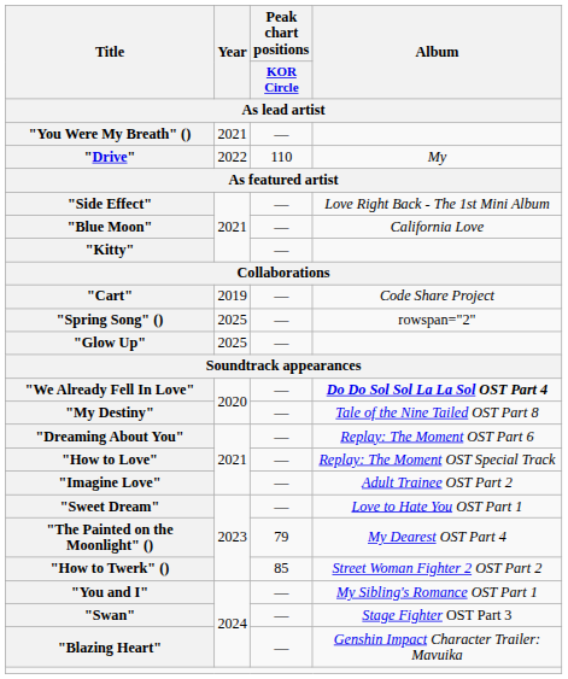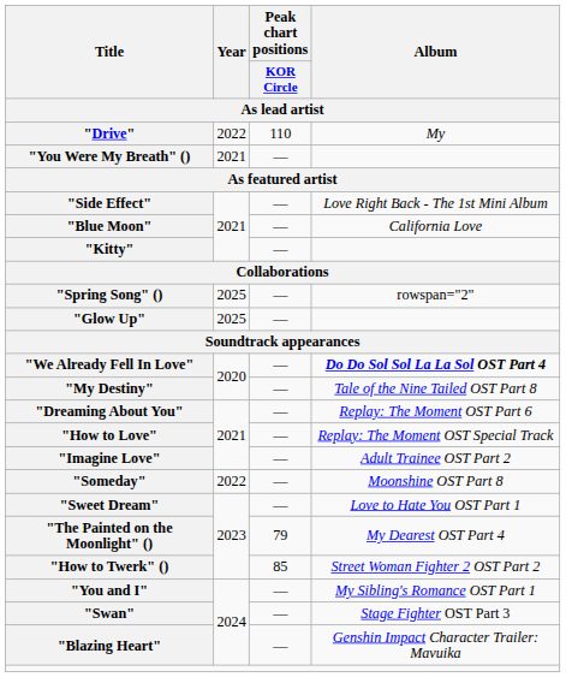rows swapped: "You Were My Breath" () <-> "Drive"
- row: "Cart" | 2019 | — | Code Share Project
+ row: "Someday" | 2022 | — | Moonshine OST Part 8
